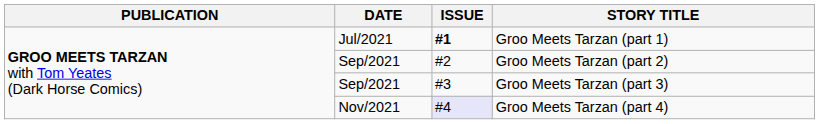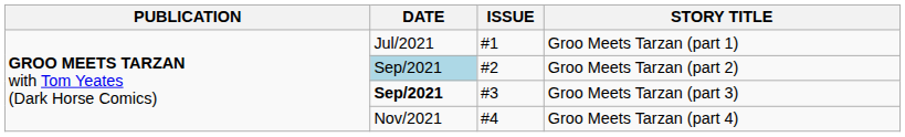Groo Meets Tarzan (part 1) | ISSUE: bold -> normal
Groo Meets Tarzan (part 2) | DATE: no background -> lightblue background
Groo Meets Tarzan (part 3) | DATE: normal -> bold
Groo Meets Tarzan (part 4) | ISSUE: lavender background -> no background
